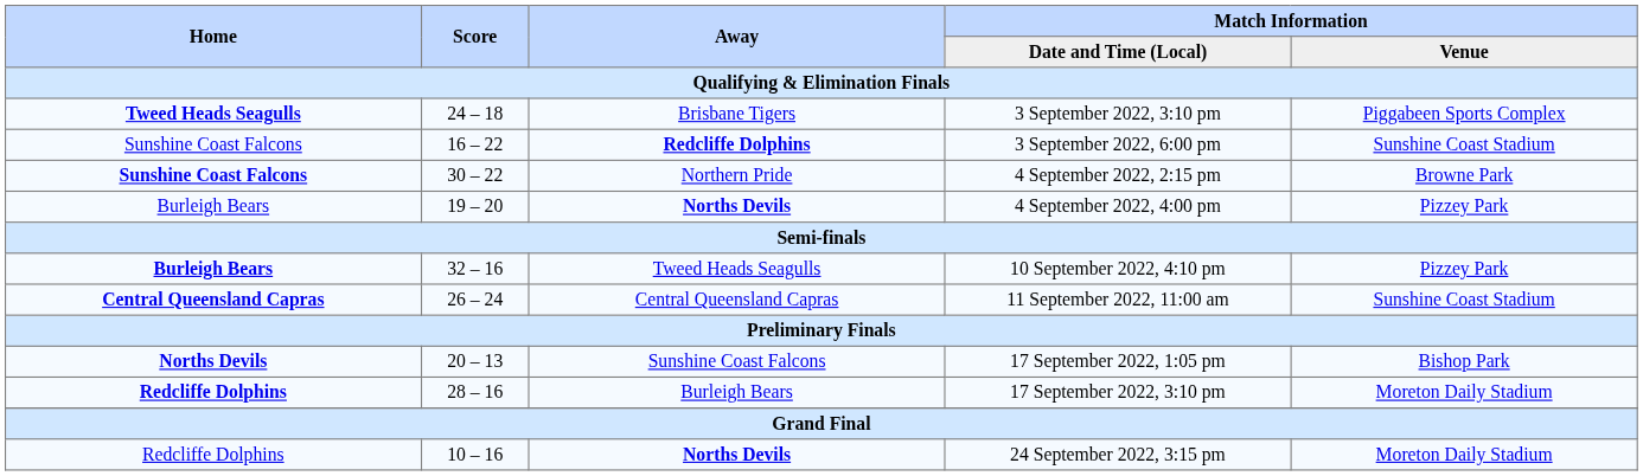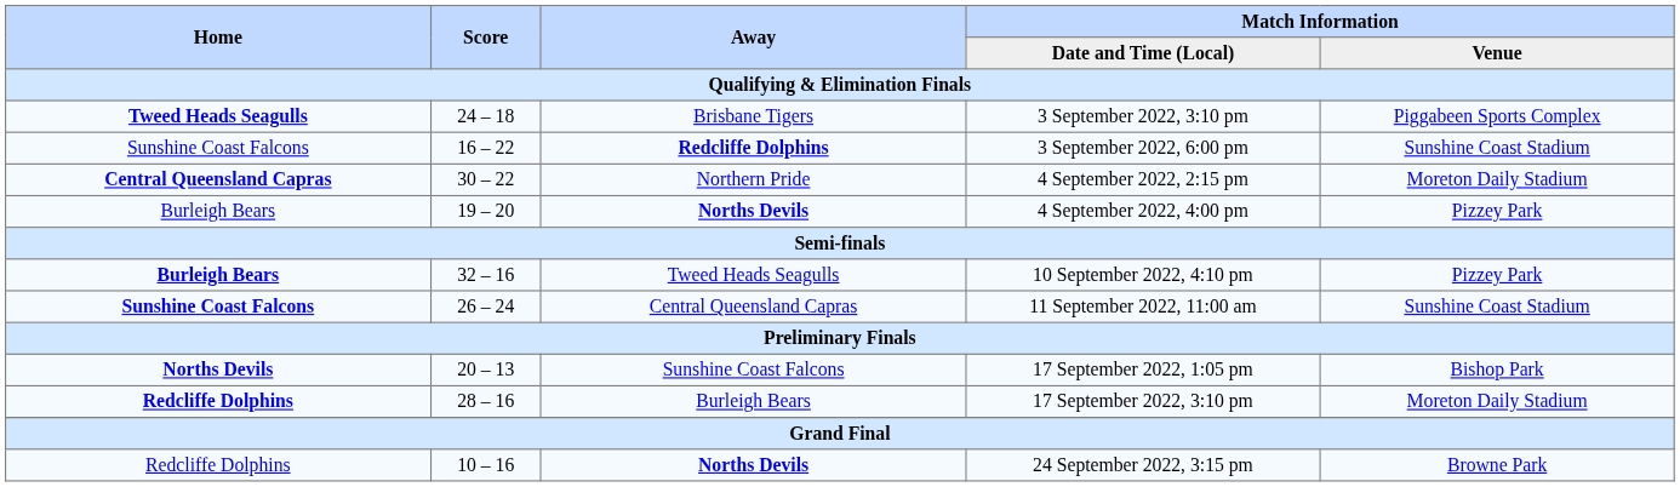4 September 2022, 2:15 pm | Home: Sunshine Coast Falcons -> Central Queensland Capras
4 September 2022, 2:15 pm | Match Information / Venue: Browne Park -> Moreton Daily Stadium
11 September 2022, 11:00 am | Home: Central Queensland Capras -> Sunshine Coast Falcons
24 September 2022, 3:15 pm | Match Information / Venue: Moreton Daily Stadium -> Browne Park
